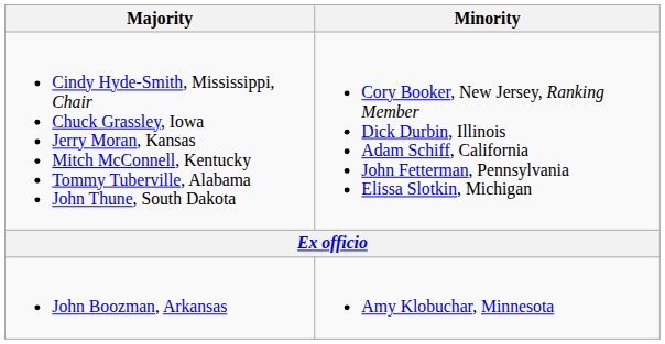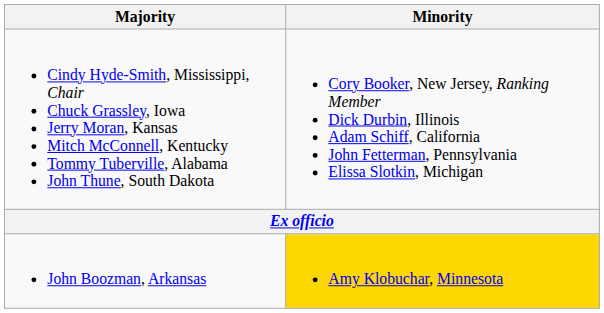John Boozman, Arkansas | Minority: no background -> gold background
